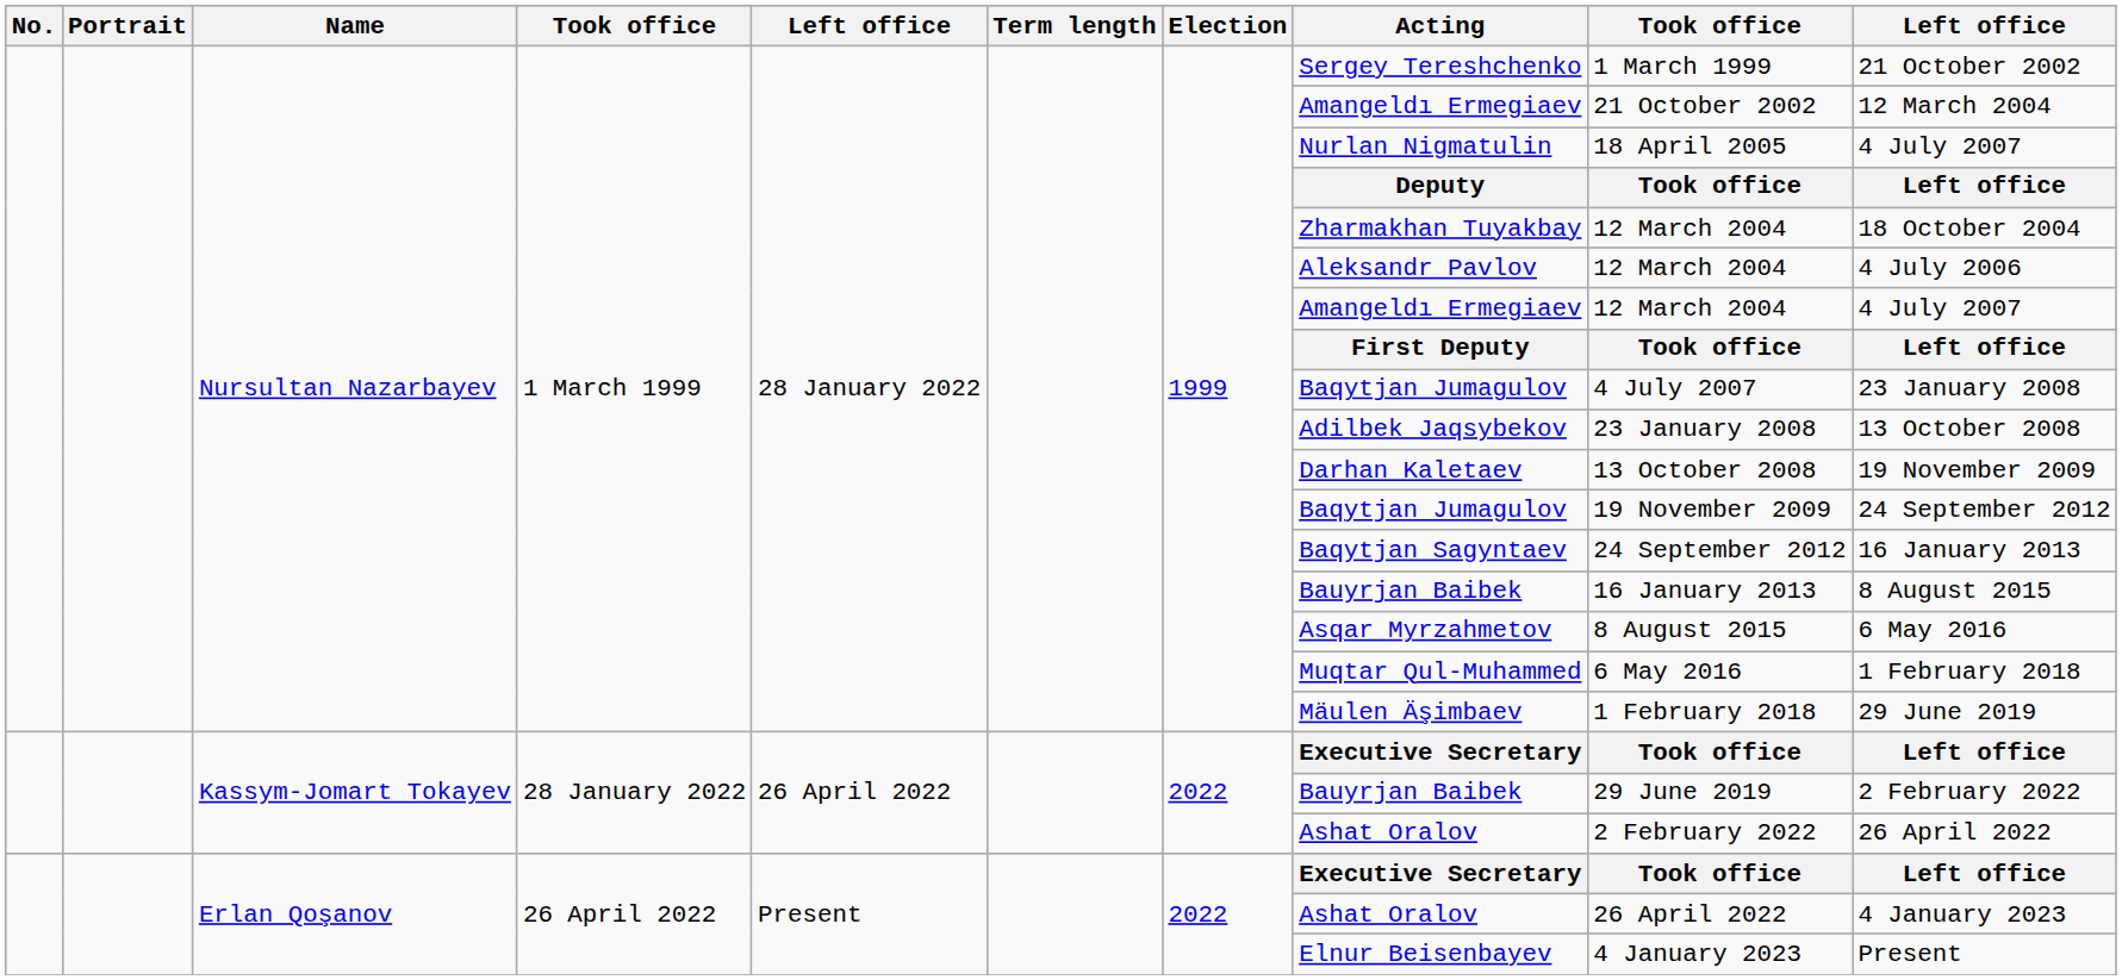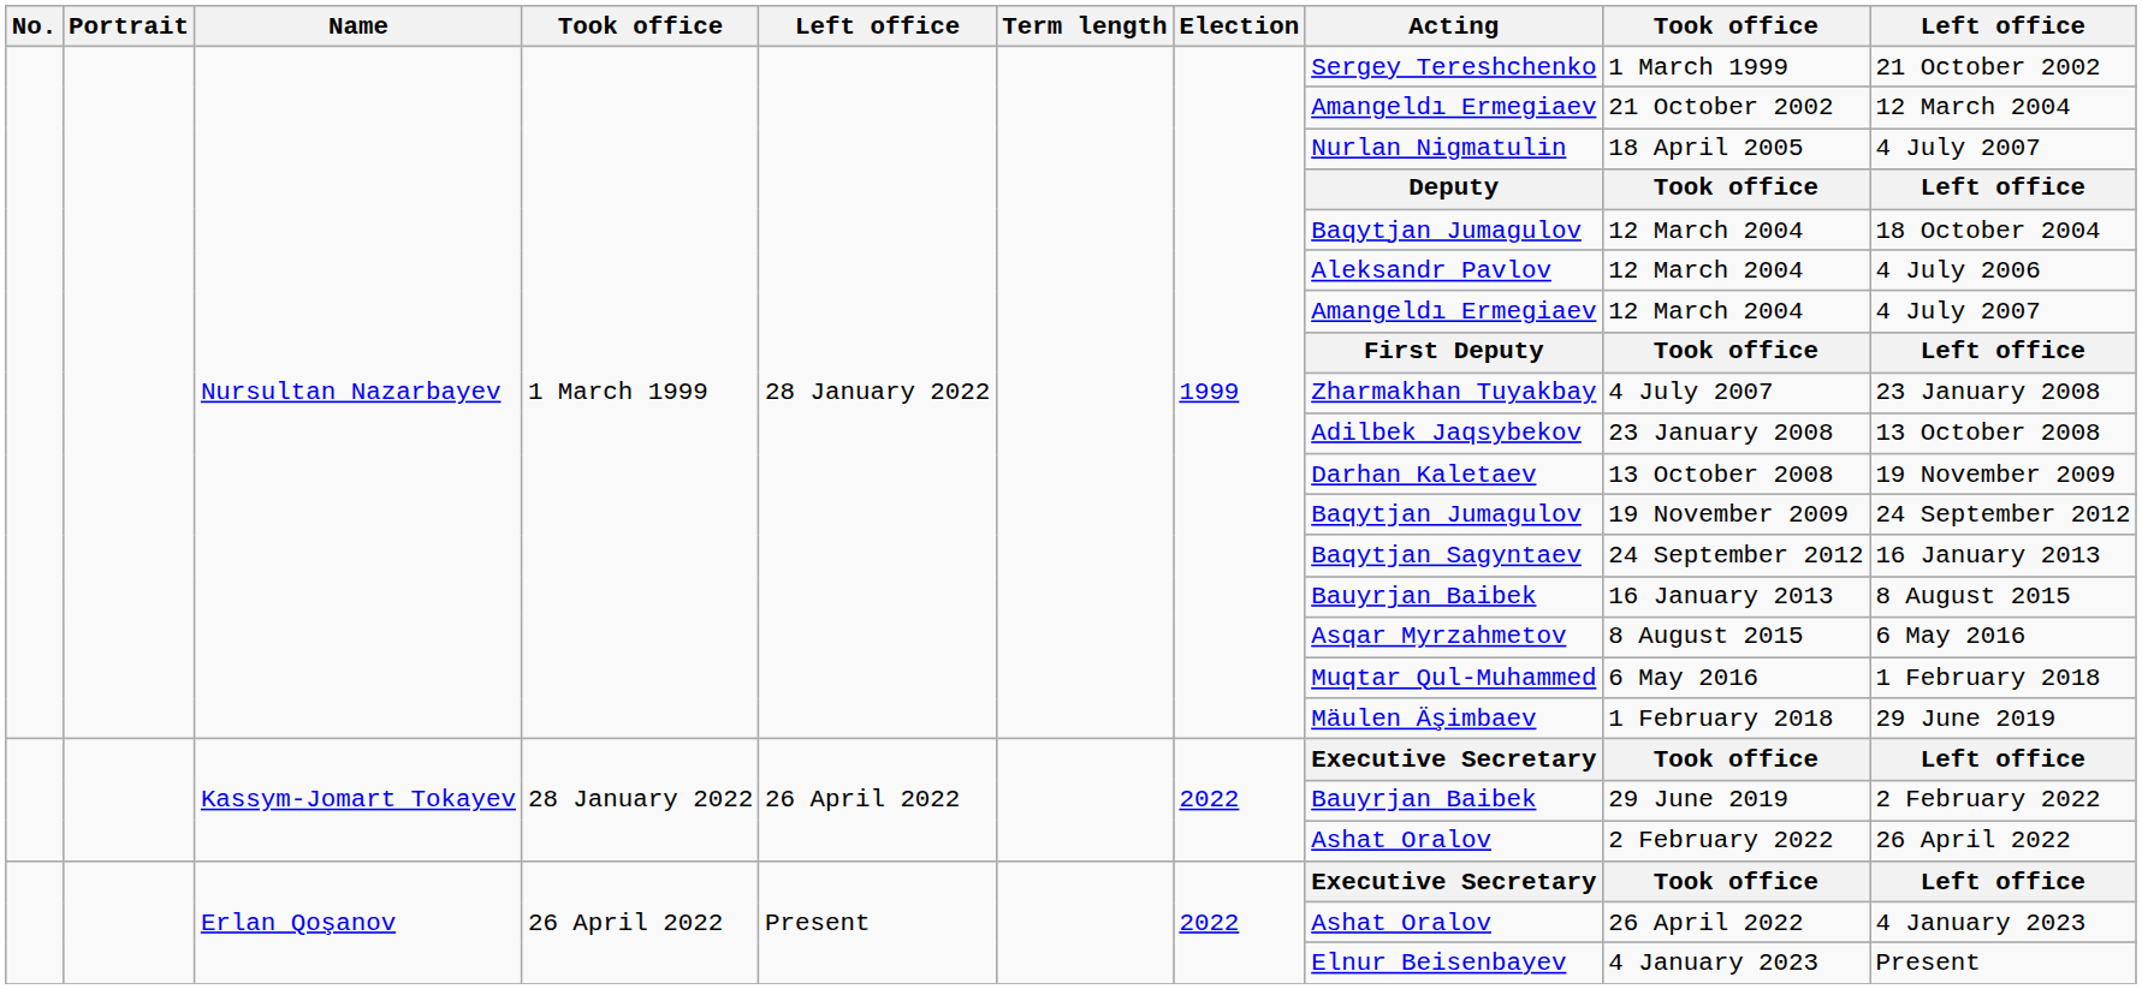row 6 | Acting: Zharmakhan Tuyakbay -> Baqytjan Jumagulov
row 10 | Acting: Baqytjan Jumagulov -> Zharmakhan Tuyakbay
